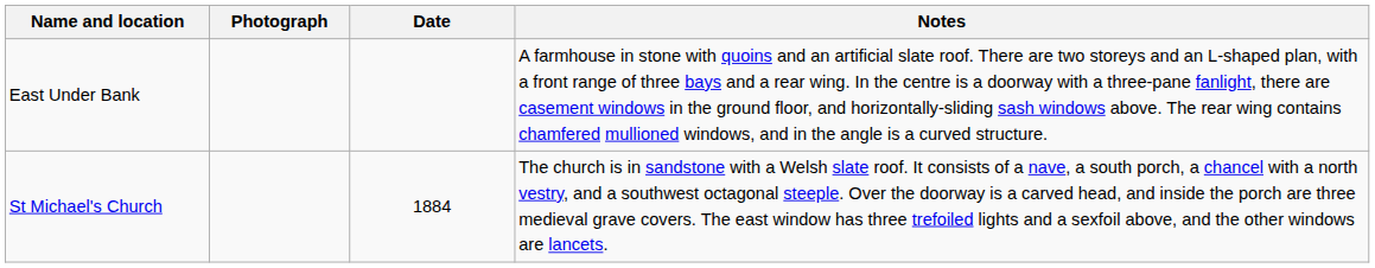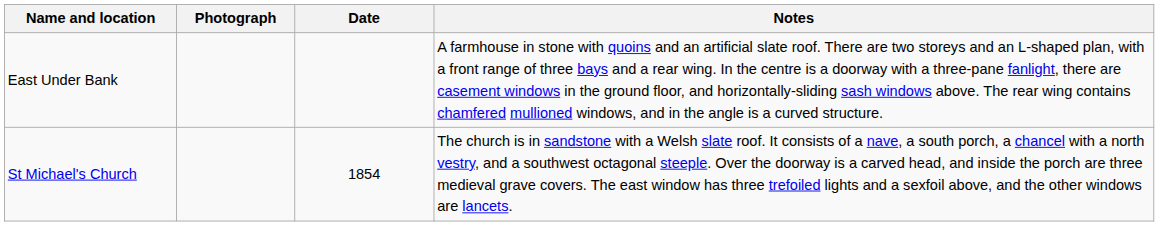St Michael's Church | Date: 1884 -> 1854
